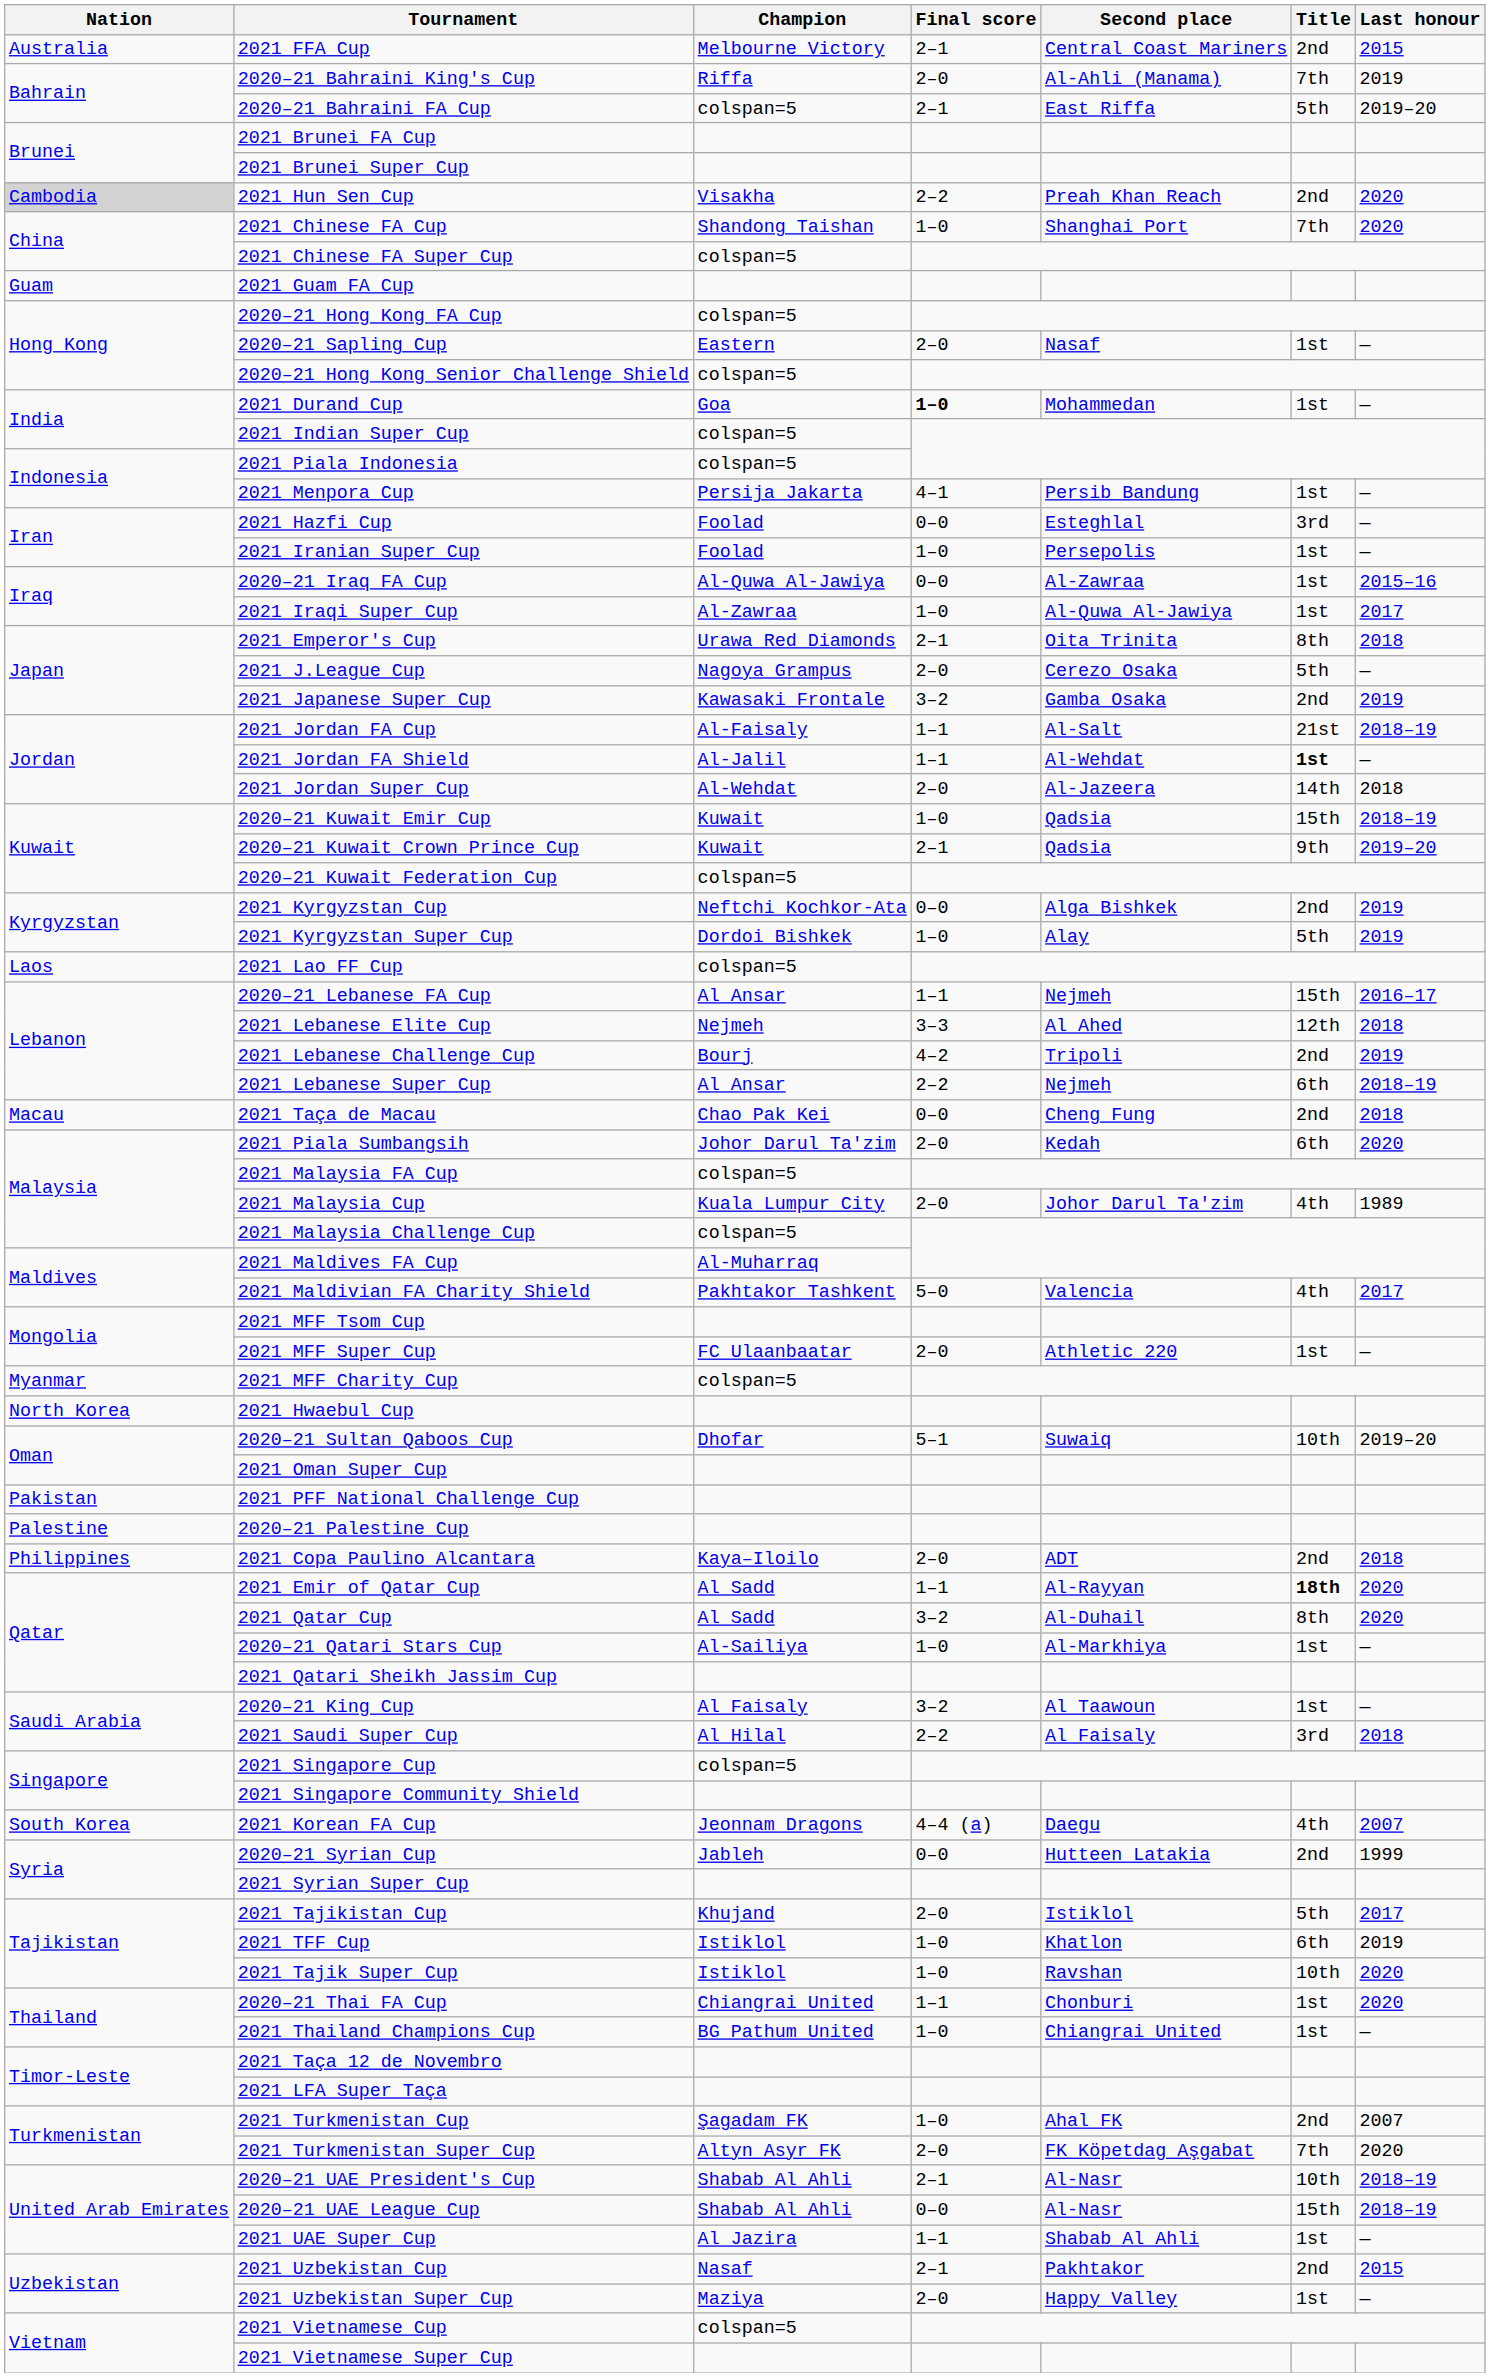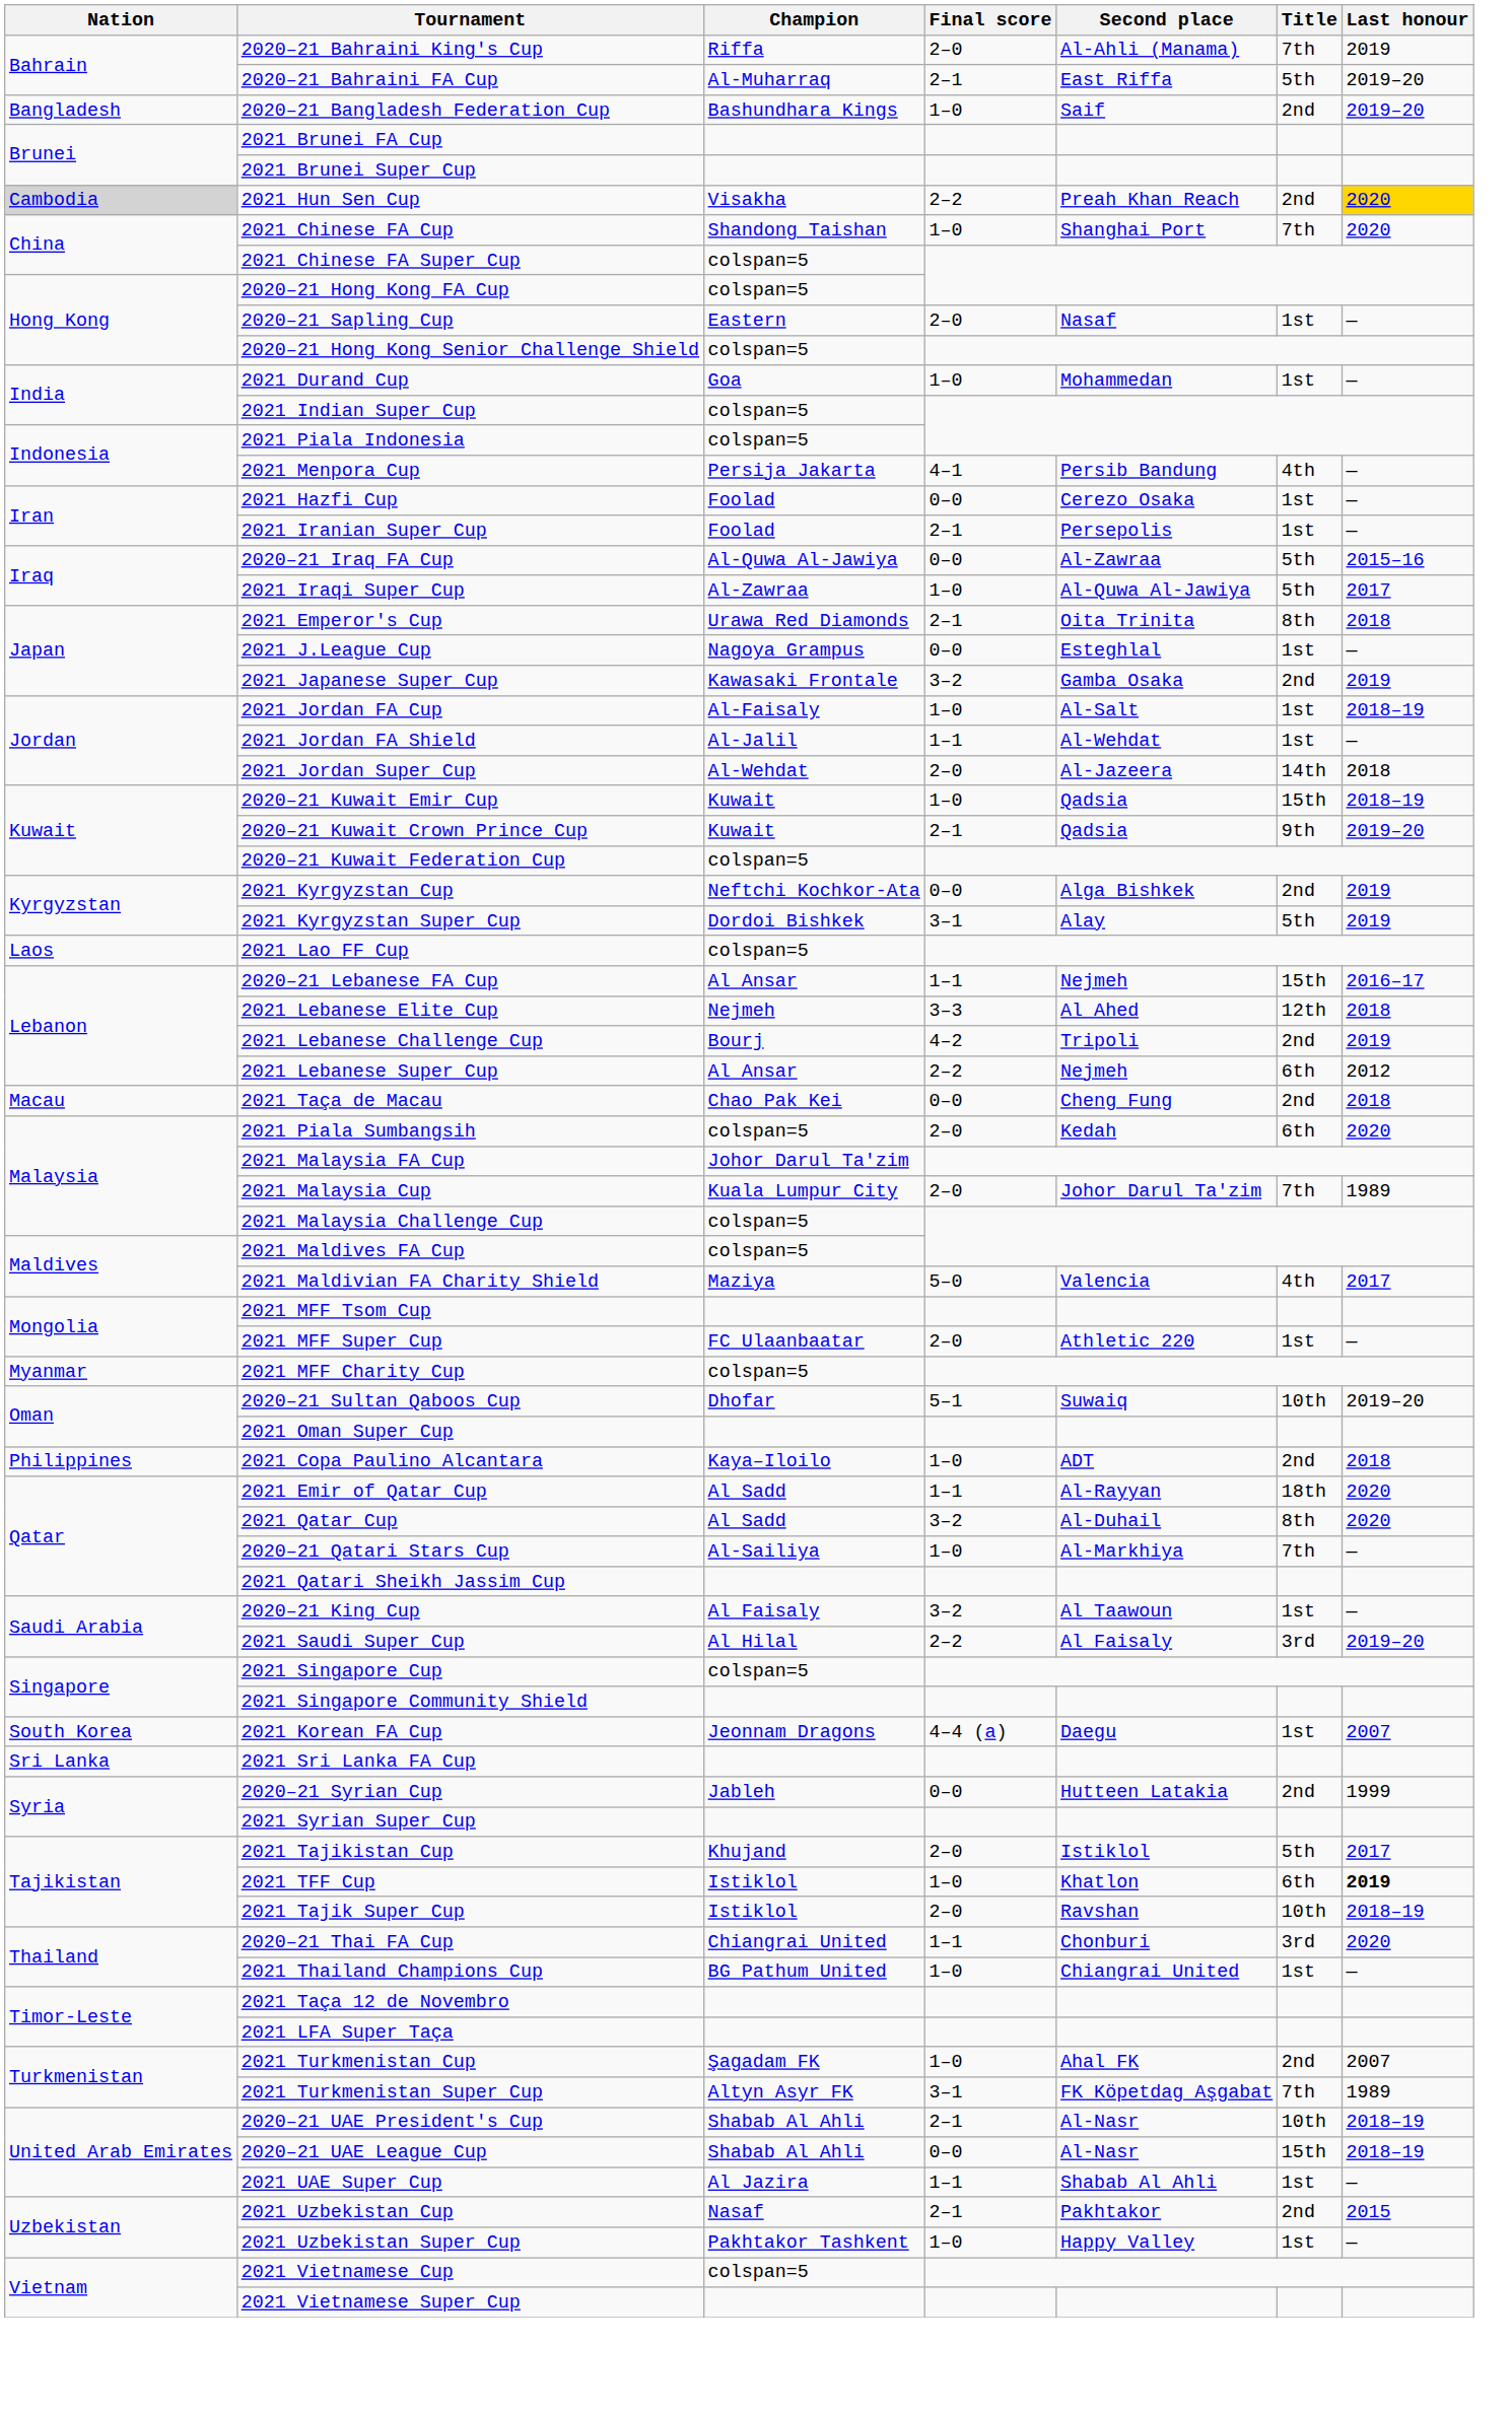- row: Australia | 2021 FFA Cup | Melbourne Victory | 2–1 | Central Coast Mariners | 2nd | 2015
2020–21 Bahraini FA Cup | Champion: colspan=5 -> Al-Muharraq
+ row: Bangladesh | 2020–21 Bangladesh Federation Cup | Bashundhara Kings | 1–0 | Saif | 2nd | 2019–20
2021 Hun Sen Cup | Last honour: no background -> gold background
- row: Guam | 2021 Guam FA Cup
2021 Durand Cup | Final score: bold -> normal
2021 Menpora Cup | Title: 1st -> 4th
2021 Hazfi Cup | Second place: Esteghlal -> Cerezo Osaka
2021 Hazfi Cup | Title: 3rd -> 1st
2021 Iranian Super Cup | Final score: 1–0 -> 2–1
2020–21 Iraq FA Cup | Title: 1st -> 5th
2021 Iraqi Super Cup | Title: 1st -> 5th
2021 J.League Cup | Final score: 2–0 -> 0–0
2021 J.League Cup | Second place: Cerezo Osaka -> Esteghlal
2021 J.League Cup | Title: 5th -> 1st
2021 Jordan FA Cup | Final score: 1–1 -> 1–0
2021 Jordan FA Cup | Title: 21st -> 1st
2021 Jordan FA Shield | Title: bold -> normal
2021 Kyrgyzstan Super Cup | Final score: 1–0 -> 3–1
2021 Lebanese Super Cup | Last honour: 2018–19 -> 2012
2021 Piala Sumbangsih | Champion: Johor Darul Ta'zim -> colspan=5
2021 Malaysia FA Cup | Champion: colspan=5 -> Johor Darul Ta'zim
2021 Malaysia Cup | Title: 4th -> 7th
2021 Maldives FA Cup | Champion: Al-Muharraq -> colspan=5
2021 Maldivian FA Charity Shield | Champion: Pakhtakor Tashkent -> Maziya
- row: North Korea | 2021 Hwaebul Cup
- row: Pakistan | 2021 PFF National Challenge Cup
- row: Palestine | 2020–21 Palestine Cup
2021 Copa Paulino Alcantara | Final score: 2–0 -> 1–0
2021 Emir of Qatar Cup | Title: bold -> normal
2020–21 Qatari Stars Cup | Title: 1st -> 7th
2021 Saudi Super Cup | Last honour: 2018 -> 2019–20
2021 Korean FA Cup | Title: 4th -> 1st
+ row: Sri Lanka | 2021 Sri Lanka FA Cup
2021 TFF Cup | Last honour: normal -> bold
2021 Tajik Super Cup | Final score: 1–0 -> 2–0
2021 Tajik Super Cup | Last honour: 2020 -> 2018–19
2020–21 Thai FA Cup | Title: 1st -> 3rd
2021 Turkmenistan Super Cup | Final score: 2–0 -> 3–1
2021 Turkmenistan Super Cup | Last honour: 2020 -> 1989
2021 Uzbekistan Super Cup | Champion: Maziya -> Pakhtakor Tashkent
2021 Uzbekistan Super Cup | Final score: 2–0 -> 1–0
